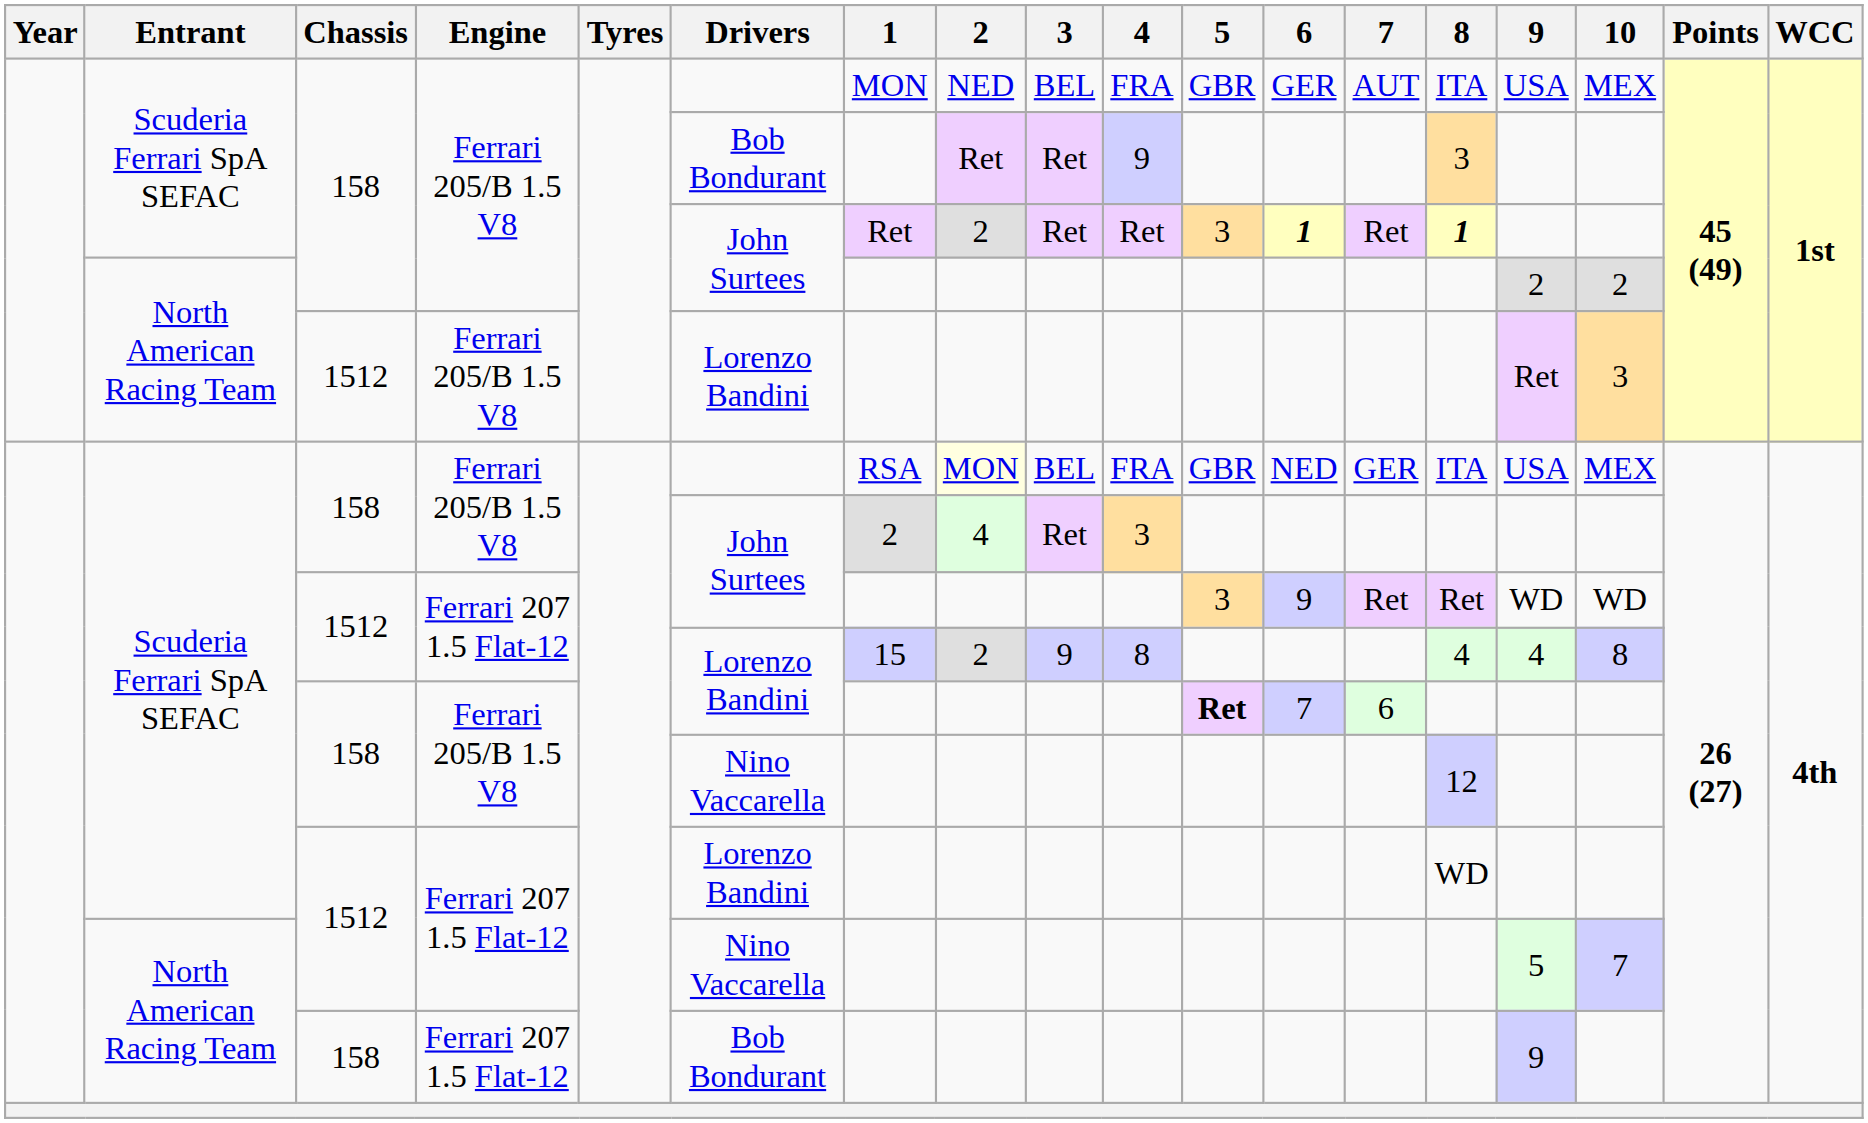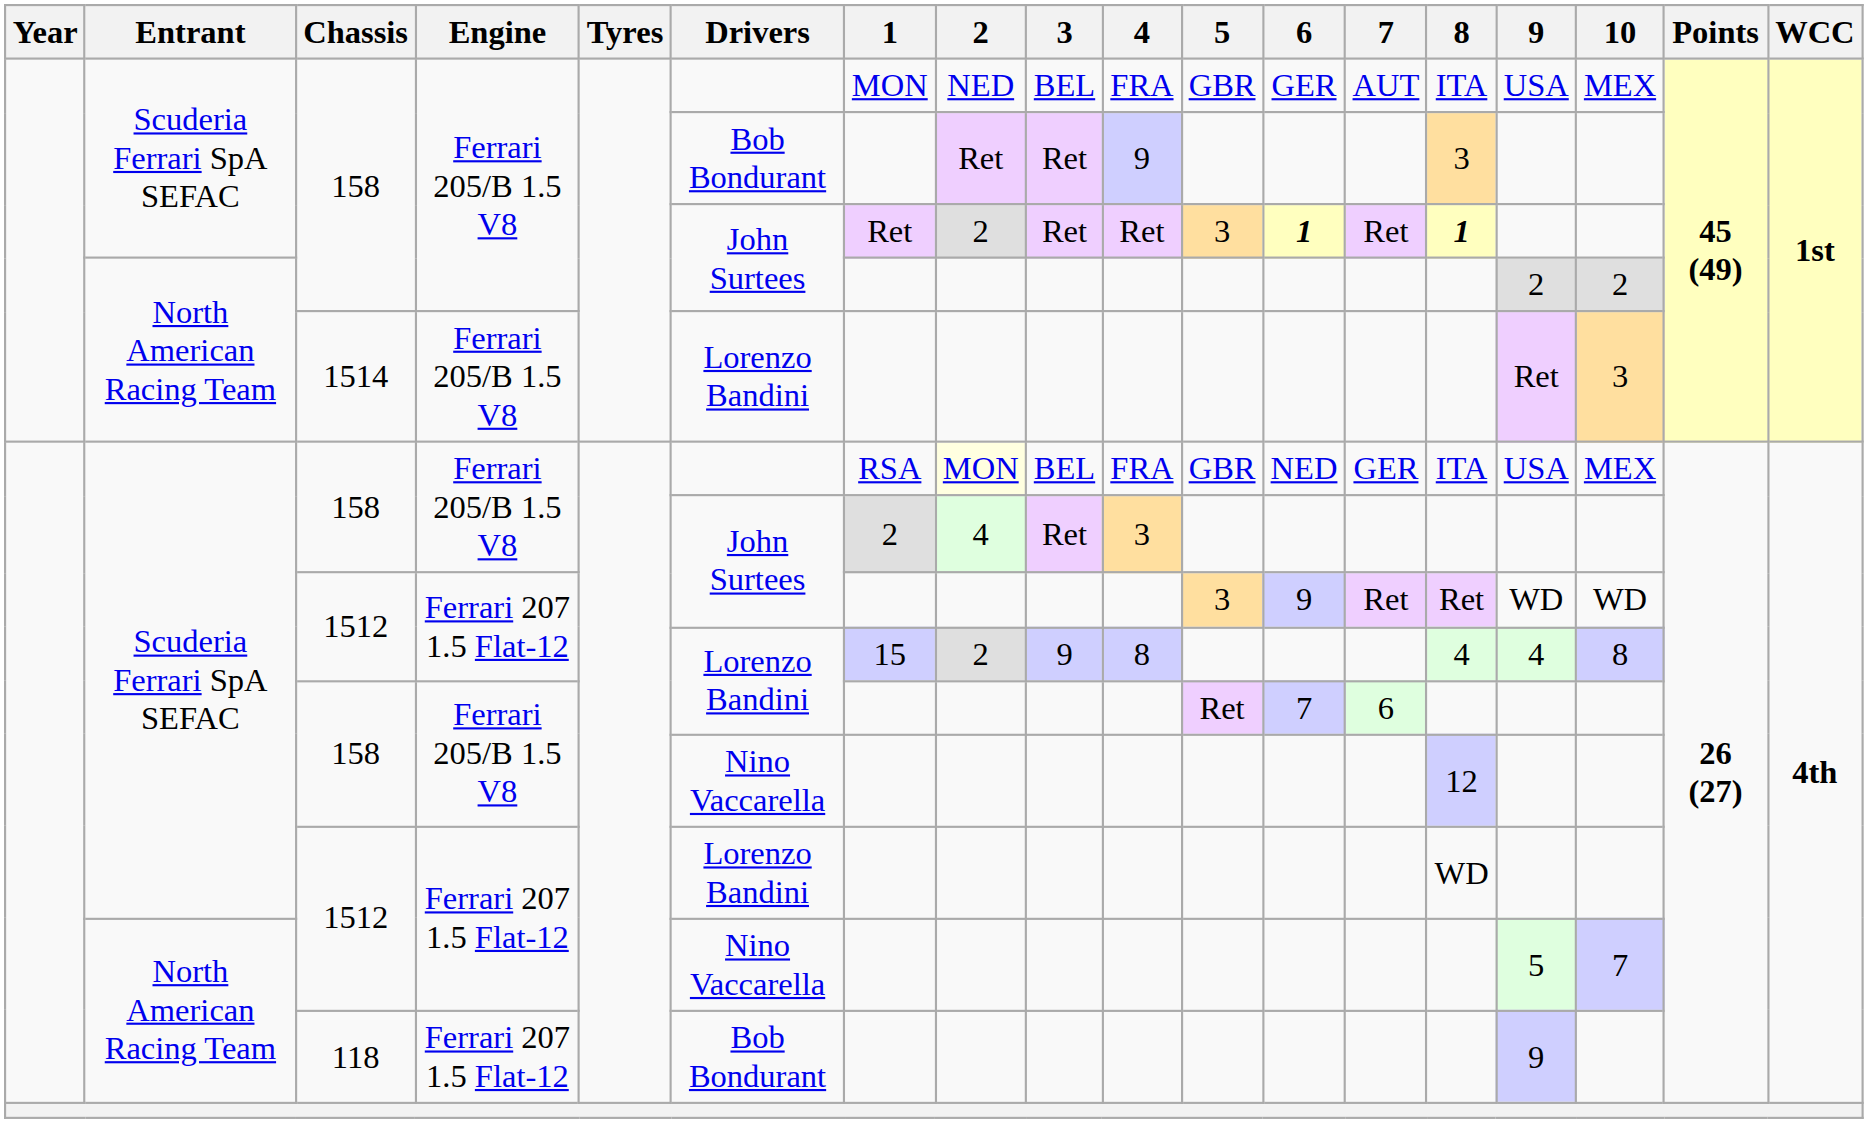row 6 | Chassis: 1512 -> 1514
row 11 | 5: bold -> normal
row 15 | Chassis: 158 -> 118
